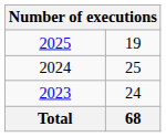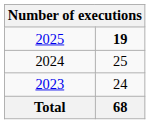2025 | column 2: normal -> bold
